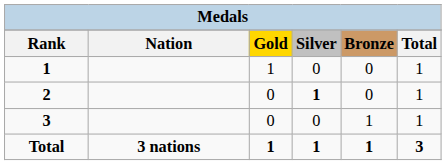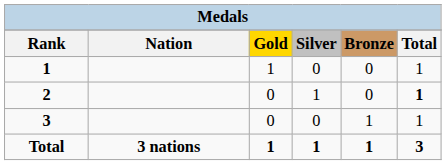2 | column 4: bold -> normal
2 | column 6: normal -> bold
